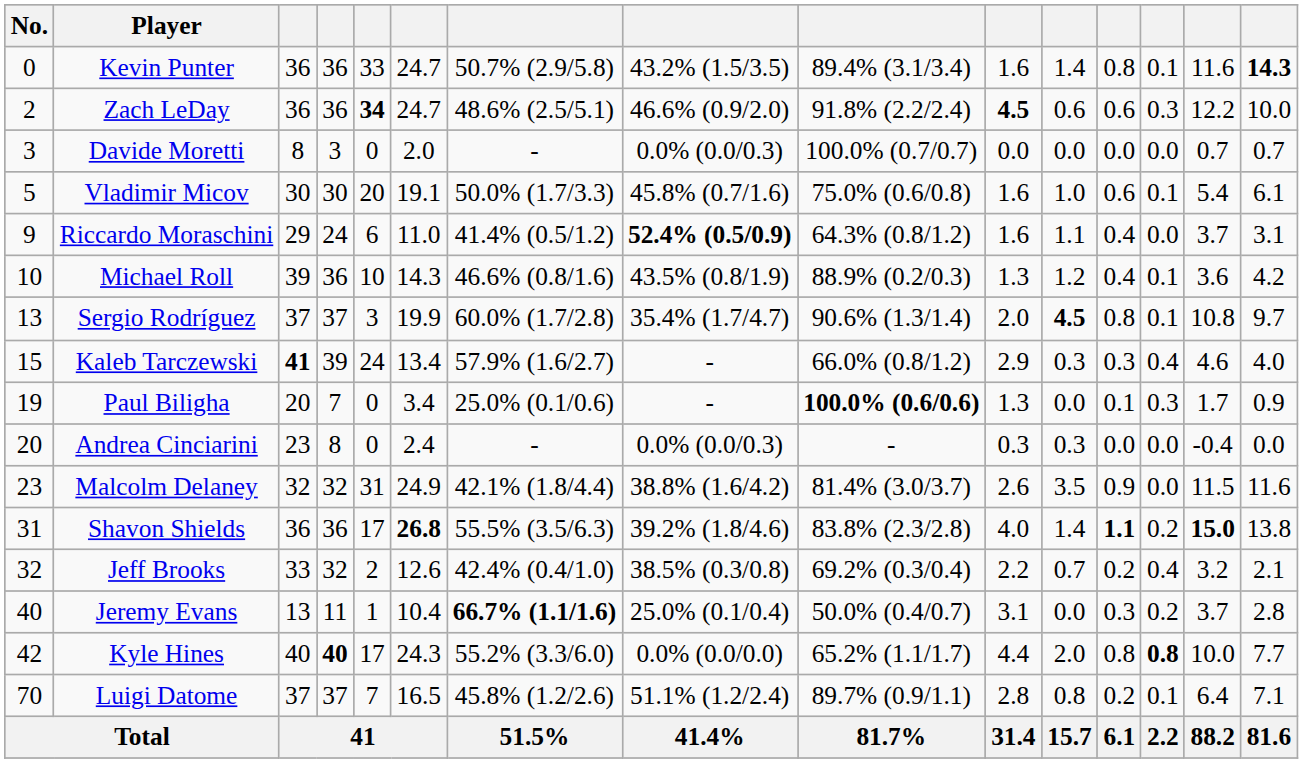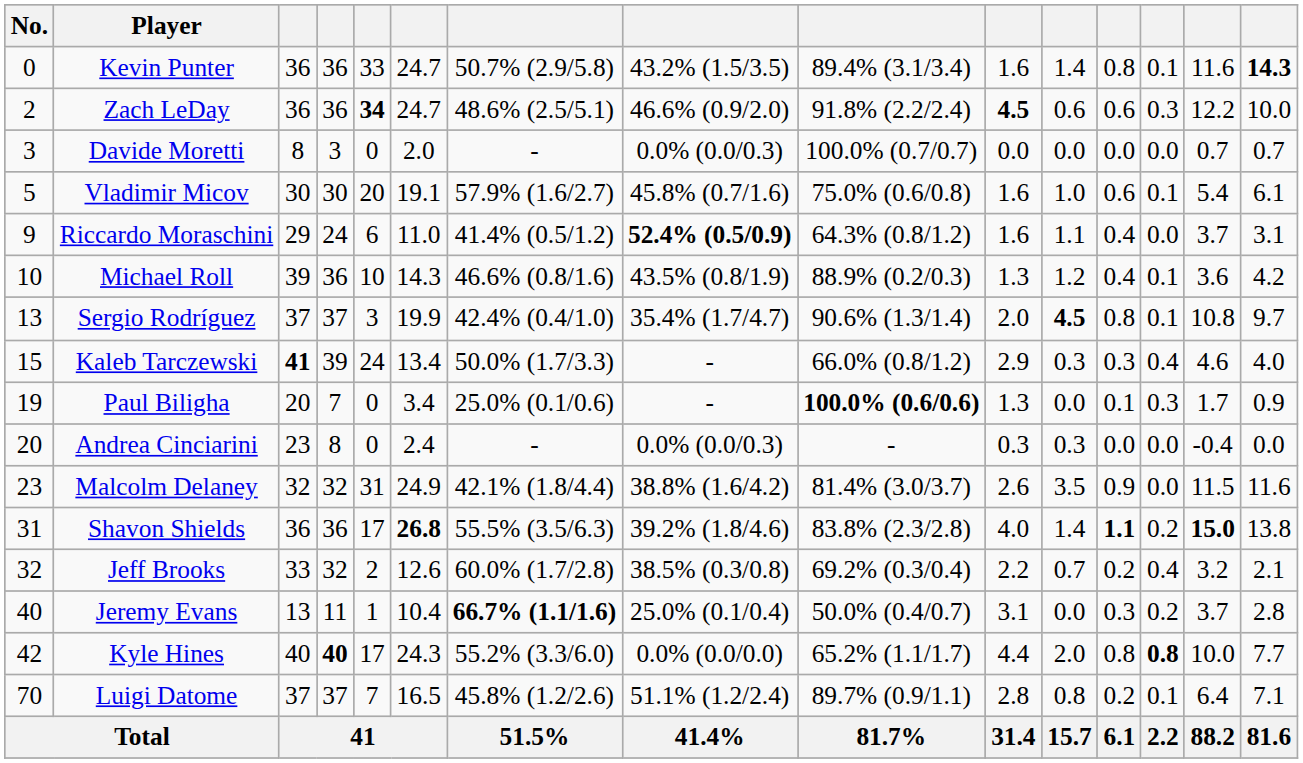Vladimir Micov | column 7: 50.0% (1.7/3.3) -> 57.9% (1.6/2.7)
Sergio Rodríguez | column 7: 60.0% (1.7/2.8) -> 42.4% (0.4/1.0)
Kaleb Tarczewski | column 7: 57.9% (1.6/2.7) -> 50.0% (1.7/3.3)
Jeff Brooks | column 7: 42.4% (0.4/1.0) -> 60.0% (1.7/2.8)
